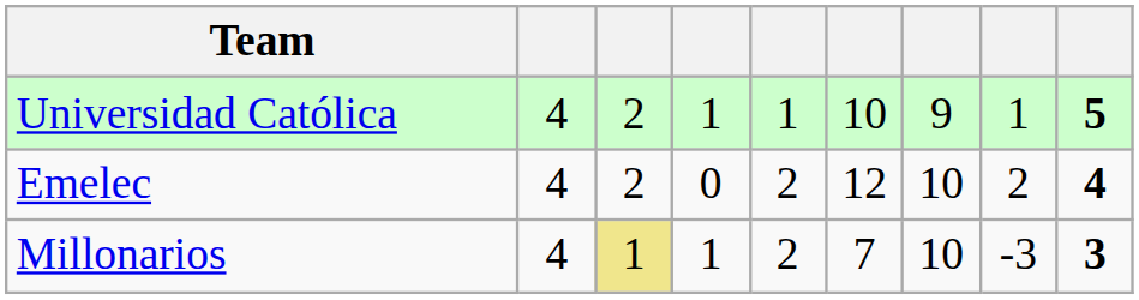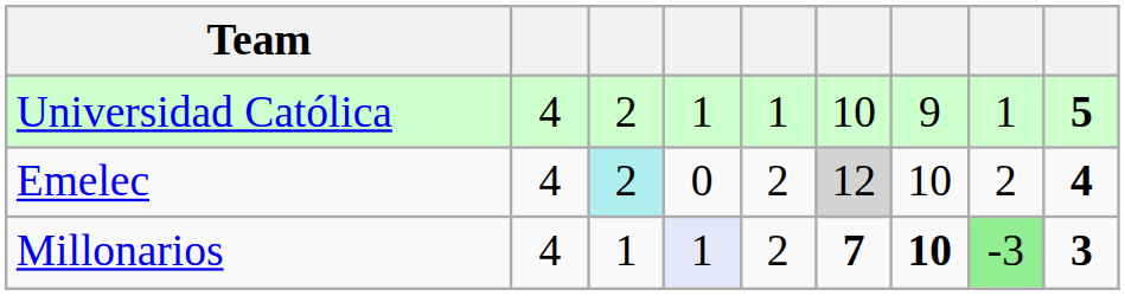Emelec | column 3: no background -> paleturquoise background
Emelec | column 6: no background -> lightgrey background
Millonarios | column 3: khaki background -> no background
Millonarios | column 4: no background -> lavender background
Millonarios | column 6: normal -> bold
Millonarios | column 7: normal -> bold
Millonarios | column 8: no background -> lightgreen background
